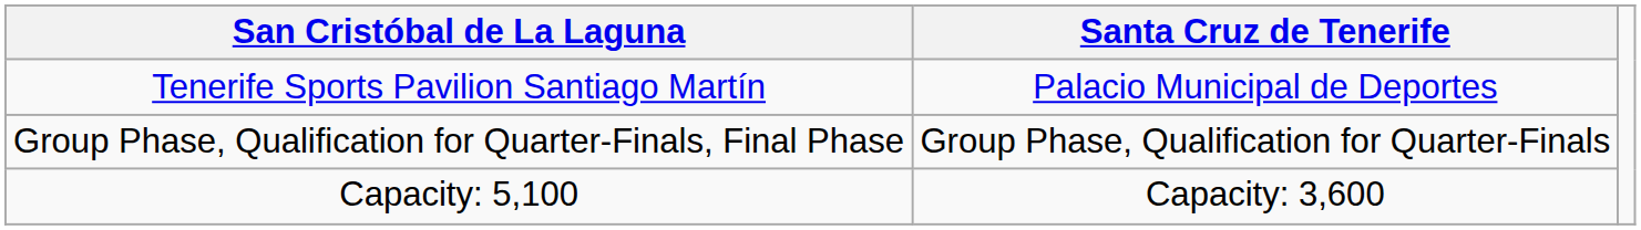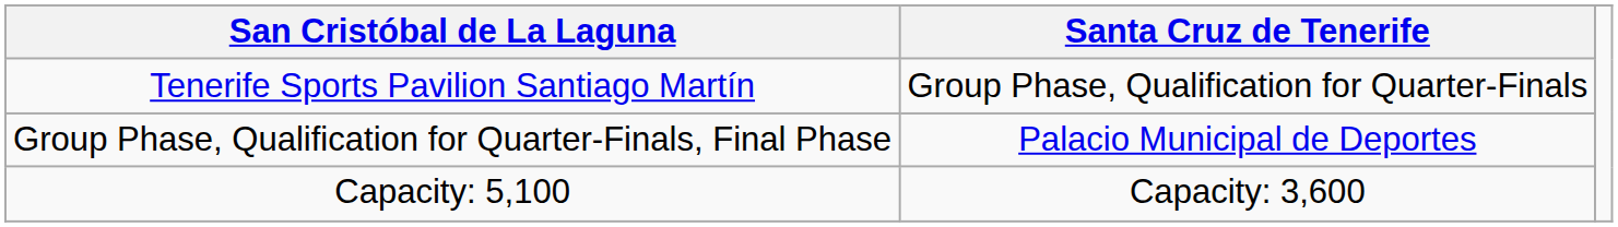Tenerife Sports Pavilion Santiago Martín | Santa Cruz de Tenerife: Palacio Municipal de Deportes -> Group Phase, Qualification for Quarter-Finals
Group Phase, Qualification for Quarter-Finals, Final Phase | Santa Cruz de Tenerife: Group Phase, Qualification for Quarter-Finals -> Palacio Municipal de Deportes
